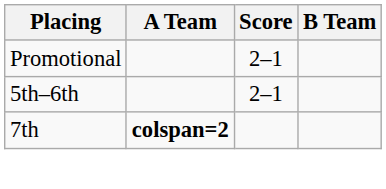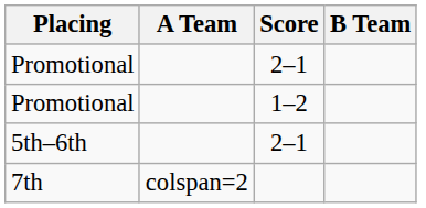+ row: Promotional | 1–2
7th | A Team: bold -> normal
